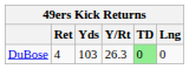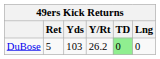DuBose | Ret: 4 -> 5
DuBose | Y/Rt: 26.3 -> 26.2
